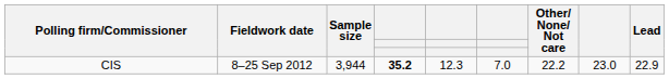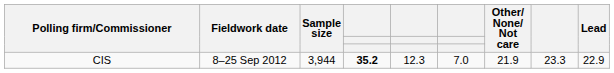CIS | Other/ None/ Not care: 22.2 -> 21.9
CIS | column 8: 23.0 -> 23.3
